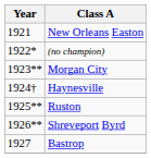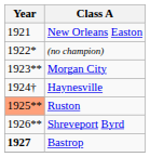Ruston | Year: no background -> lightsalmon background
Bastrop | Year: normal -> bold
